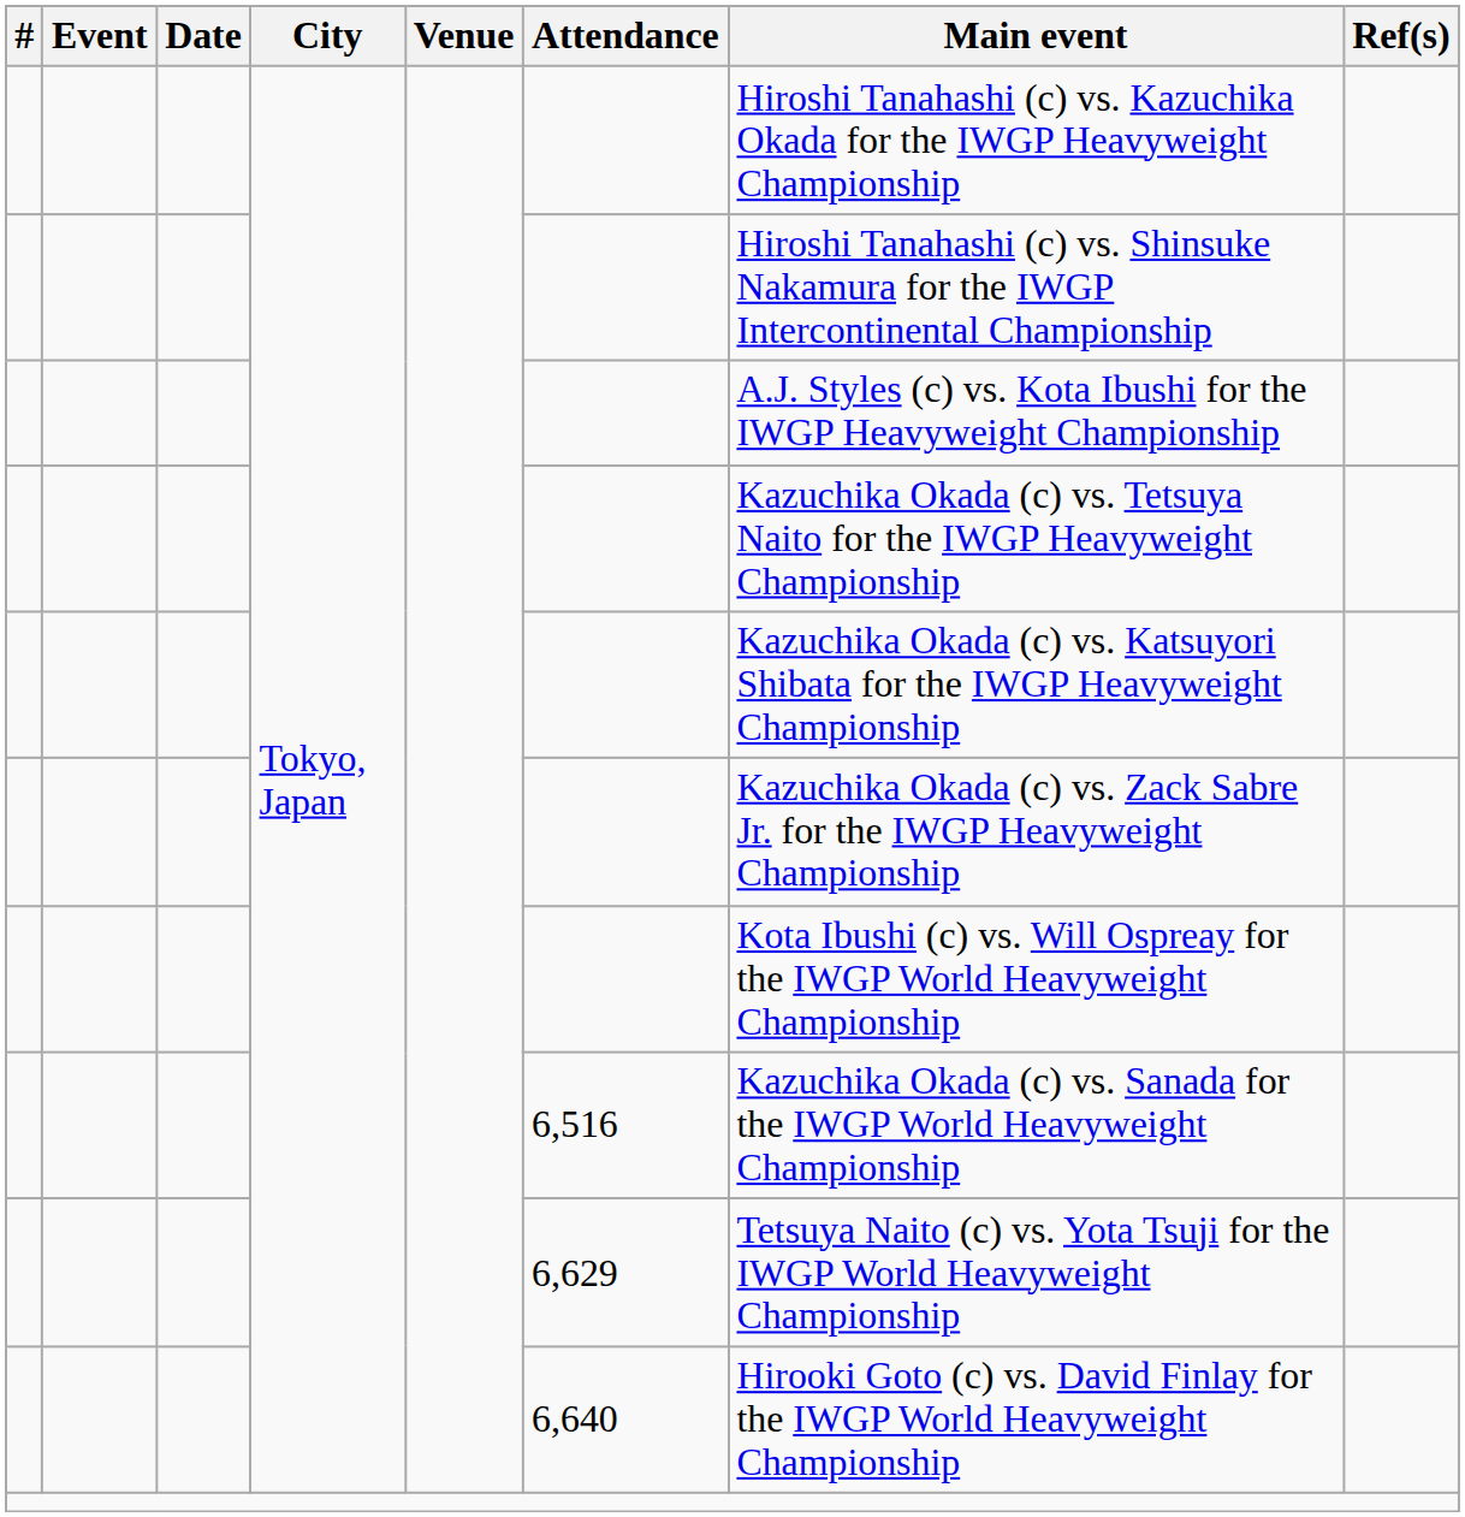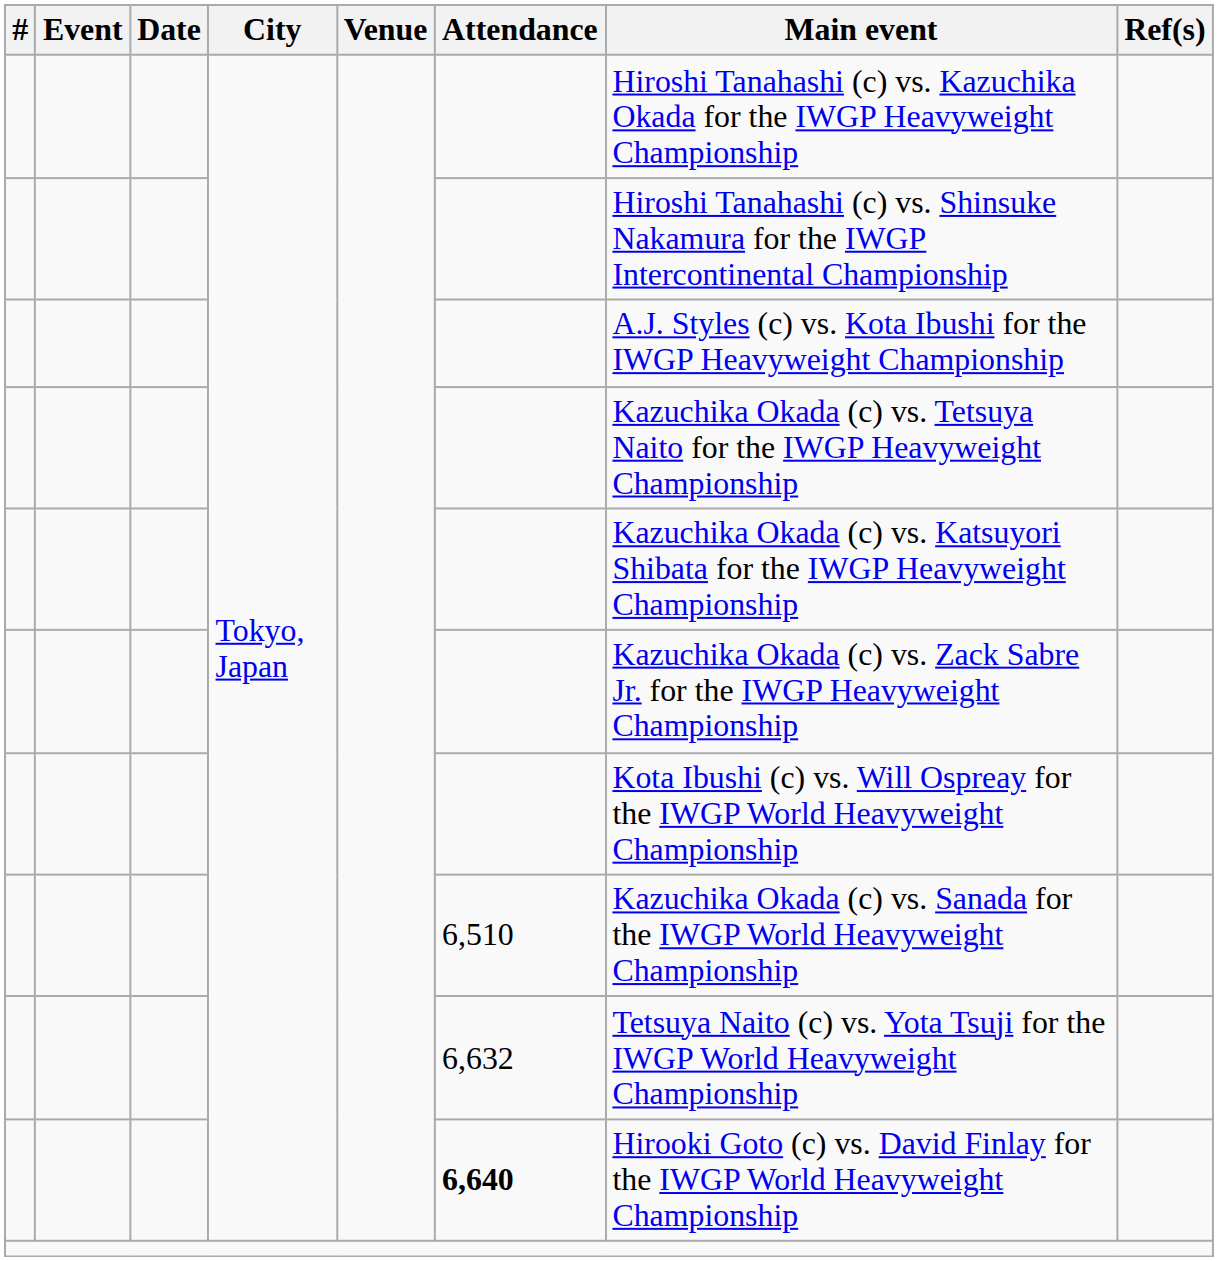row 9 | Attendance: 6,516 -> 6,510
row 10 | Attendance: 6,629 -> 6,632
row 11 | Attendance: normal -> bold
